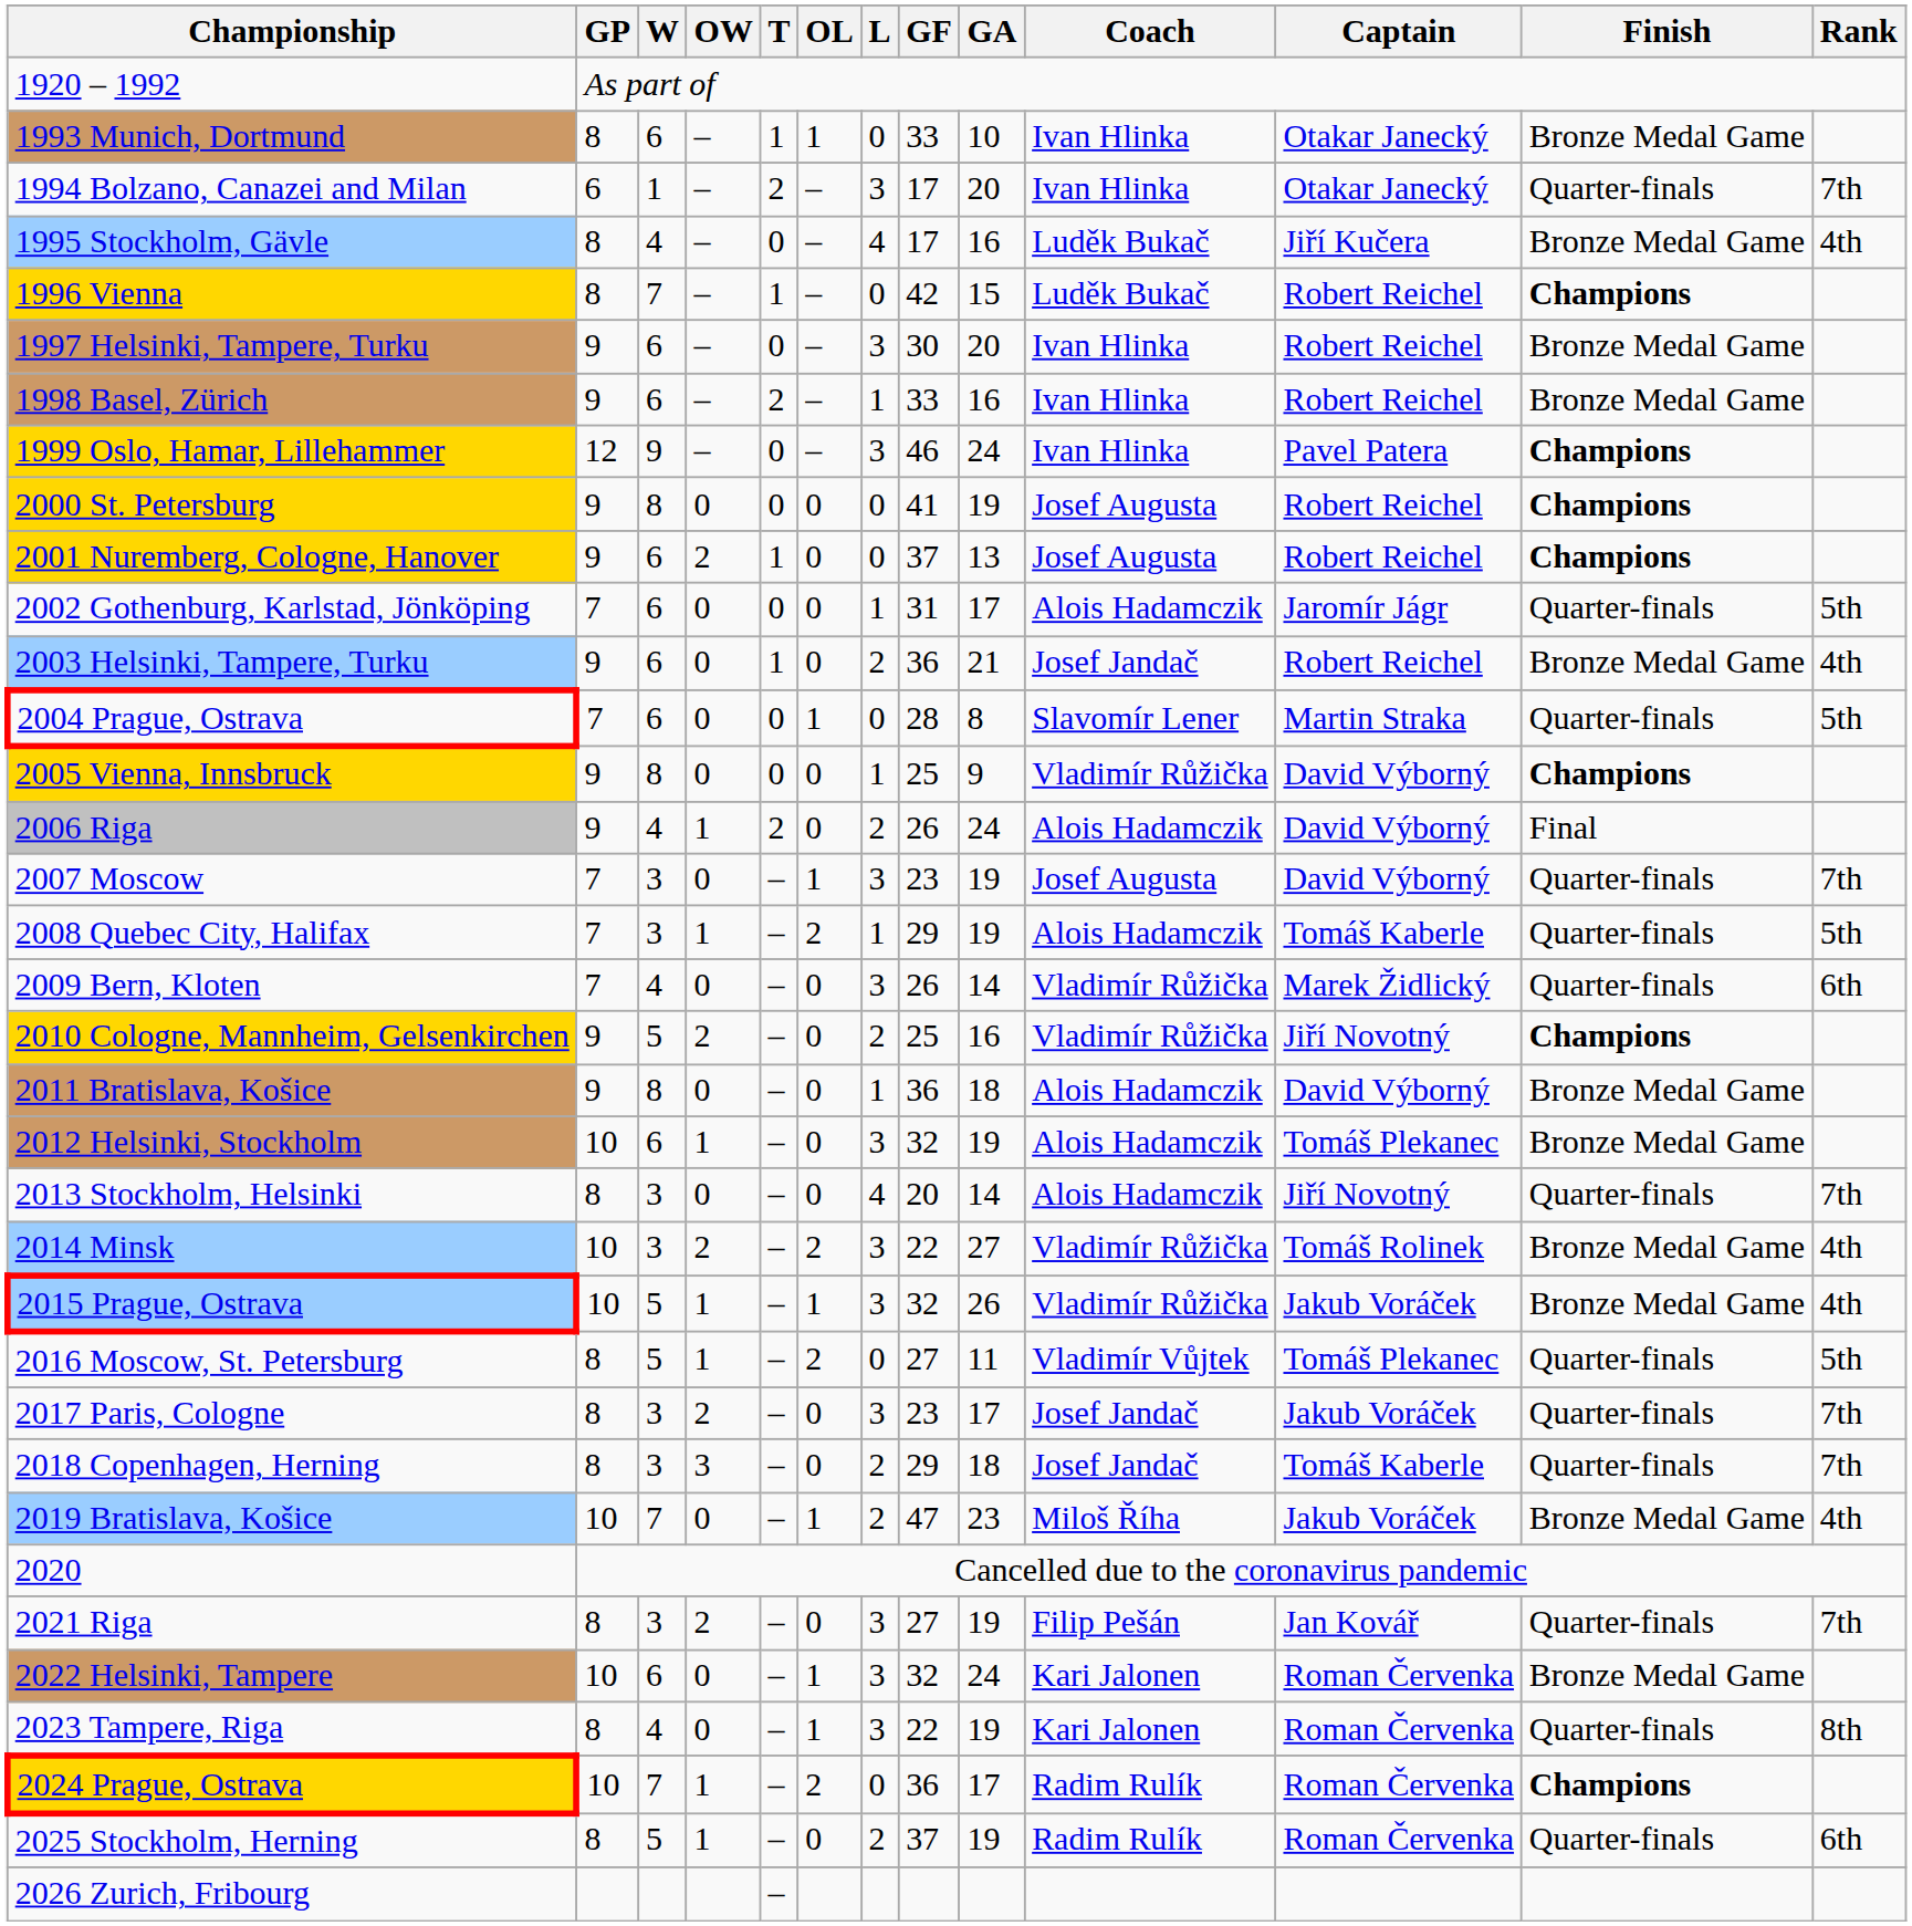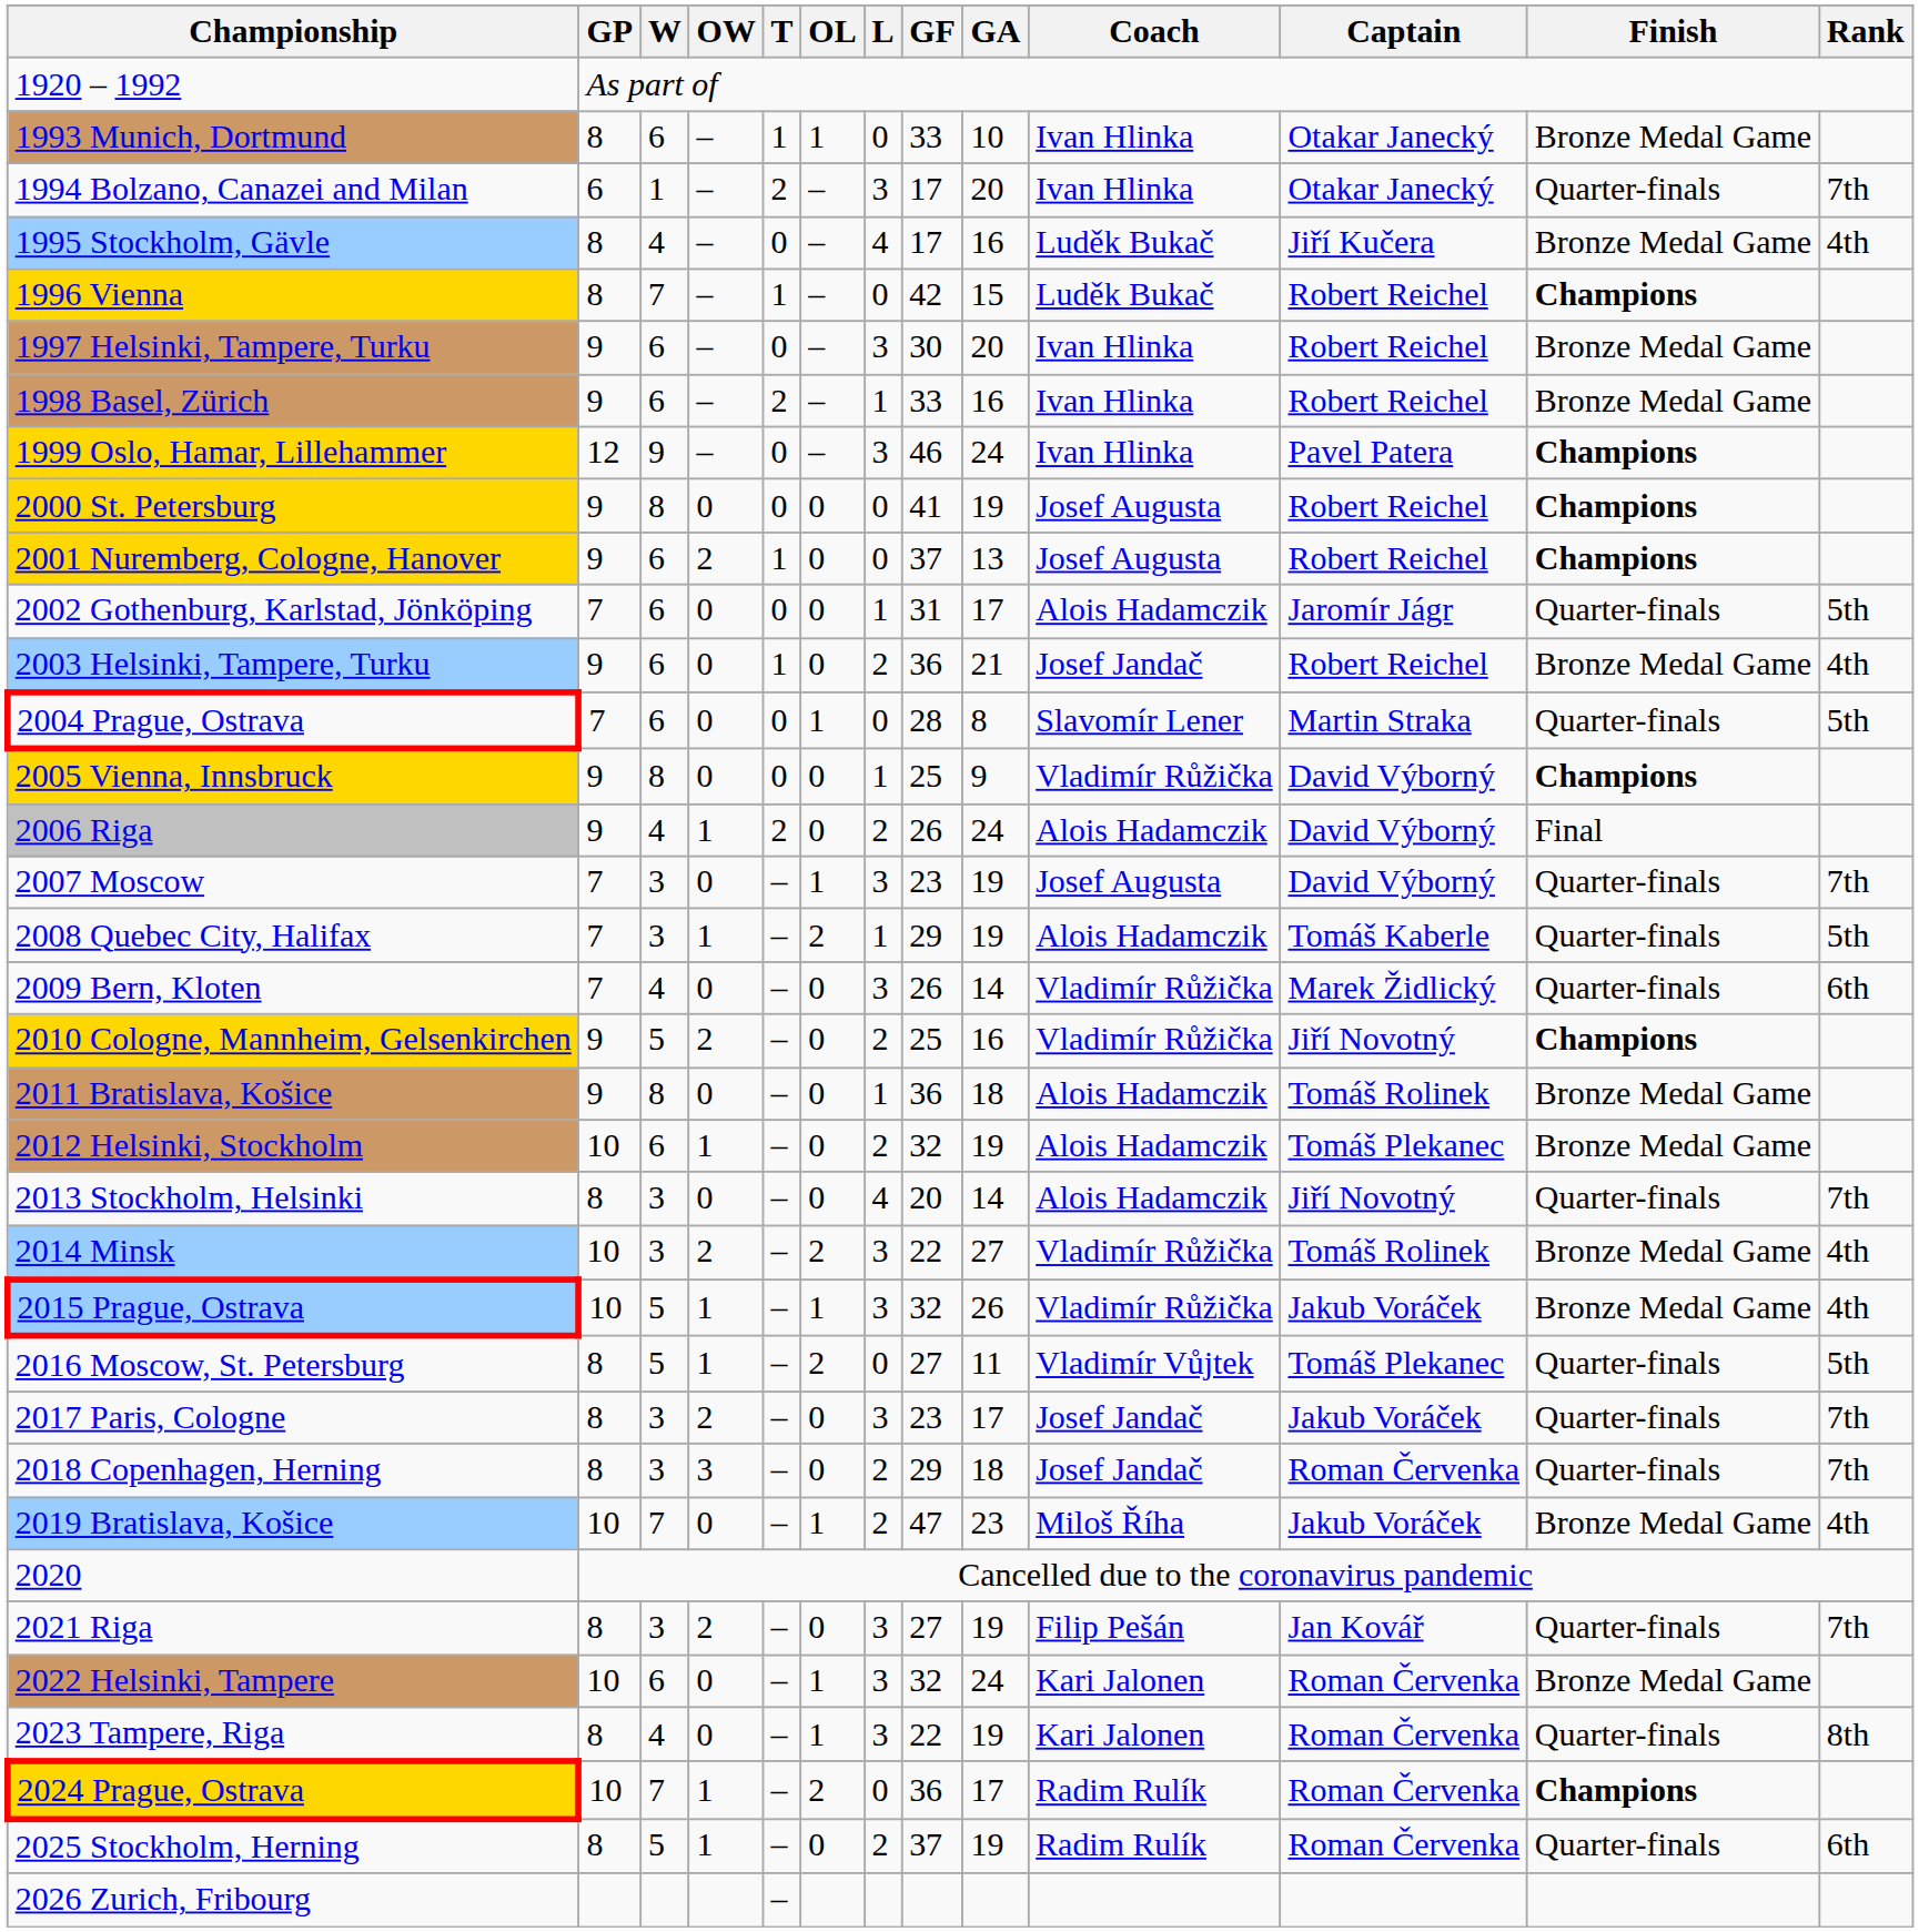2011 Bratislava, Košice | Captain: David Výborný -> Tomáš Rolinek
2012 Helsinki, Stockholm | L: 3 -> 2
2018 Copenhagen, Herning | Captain: Tomáš Kaberle -> Roman Červenka
